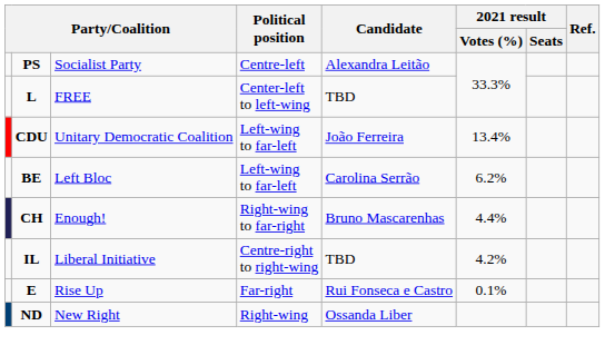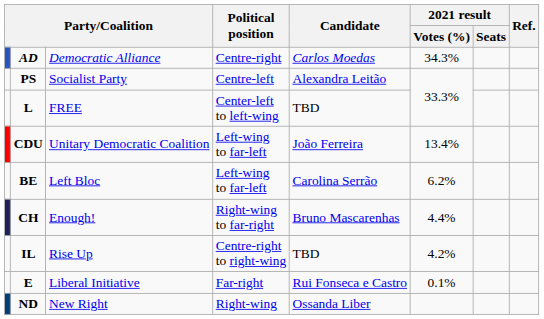+ row: AD | Democratic Alliance | Centre-right | Carlos Moedas | 34.3%
IL | column 3: Liberal Initiative -> Rise Up
E | column 3: Rise Up -> Liberal Initiative
